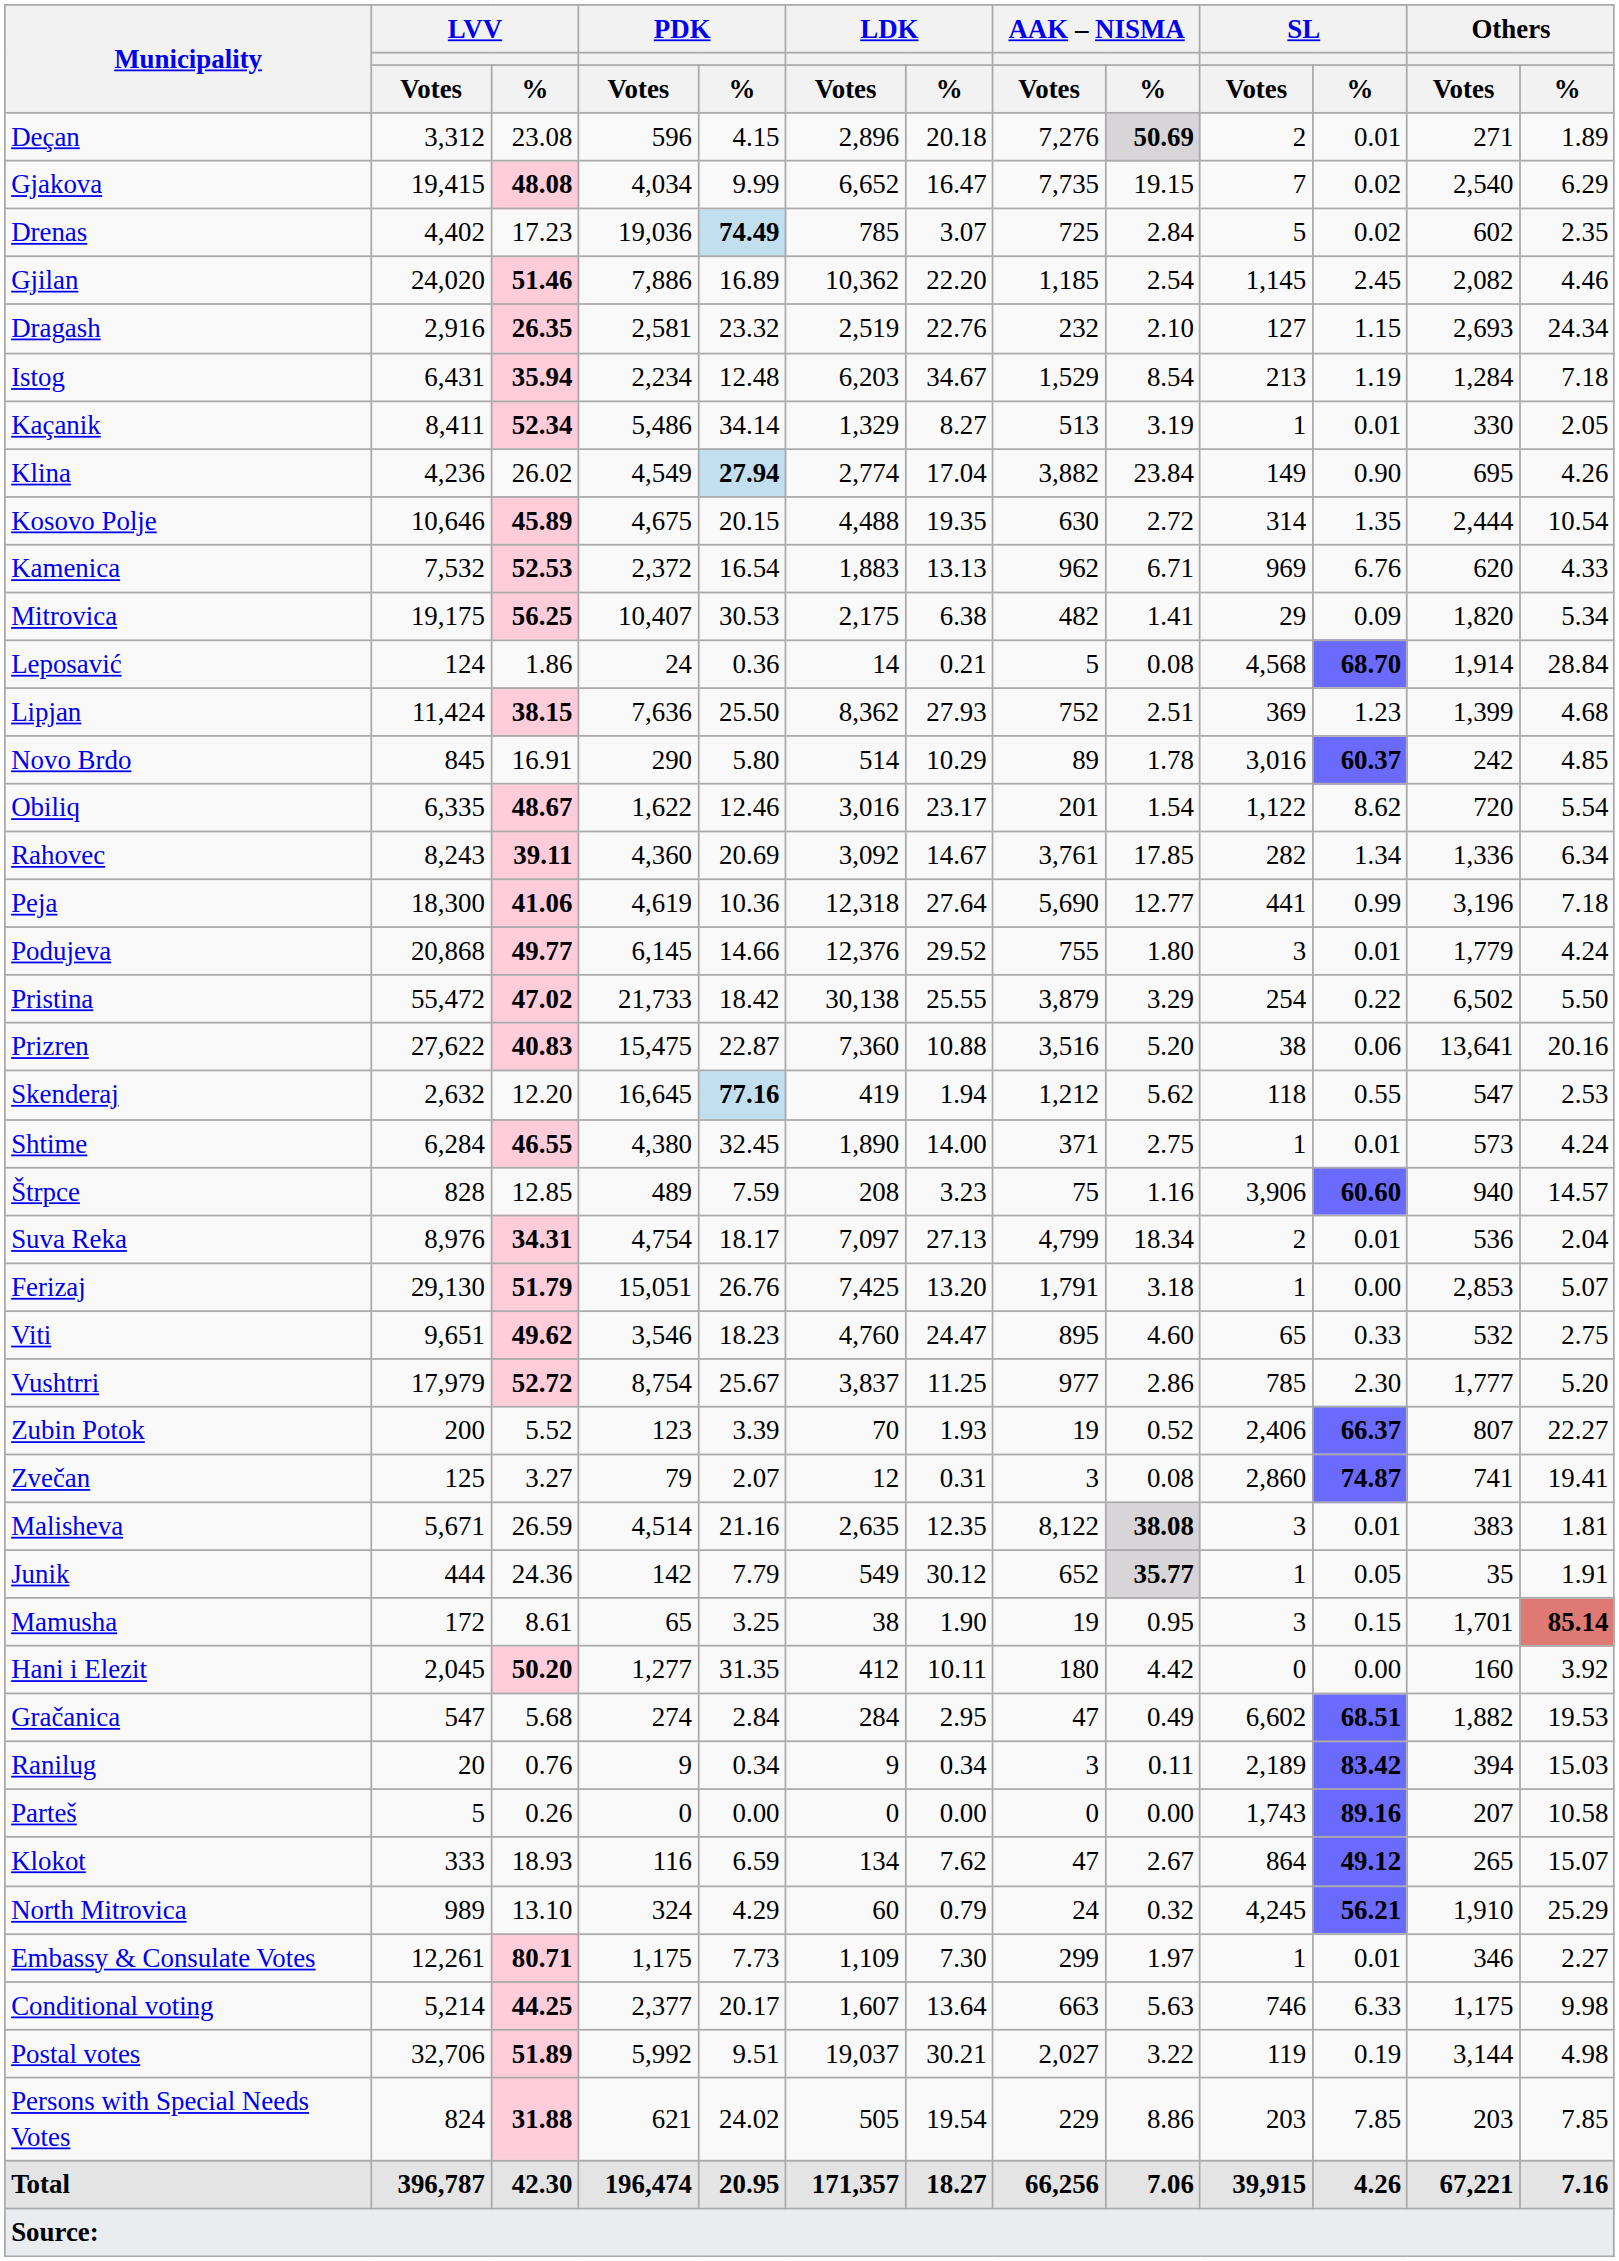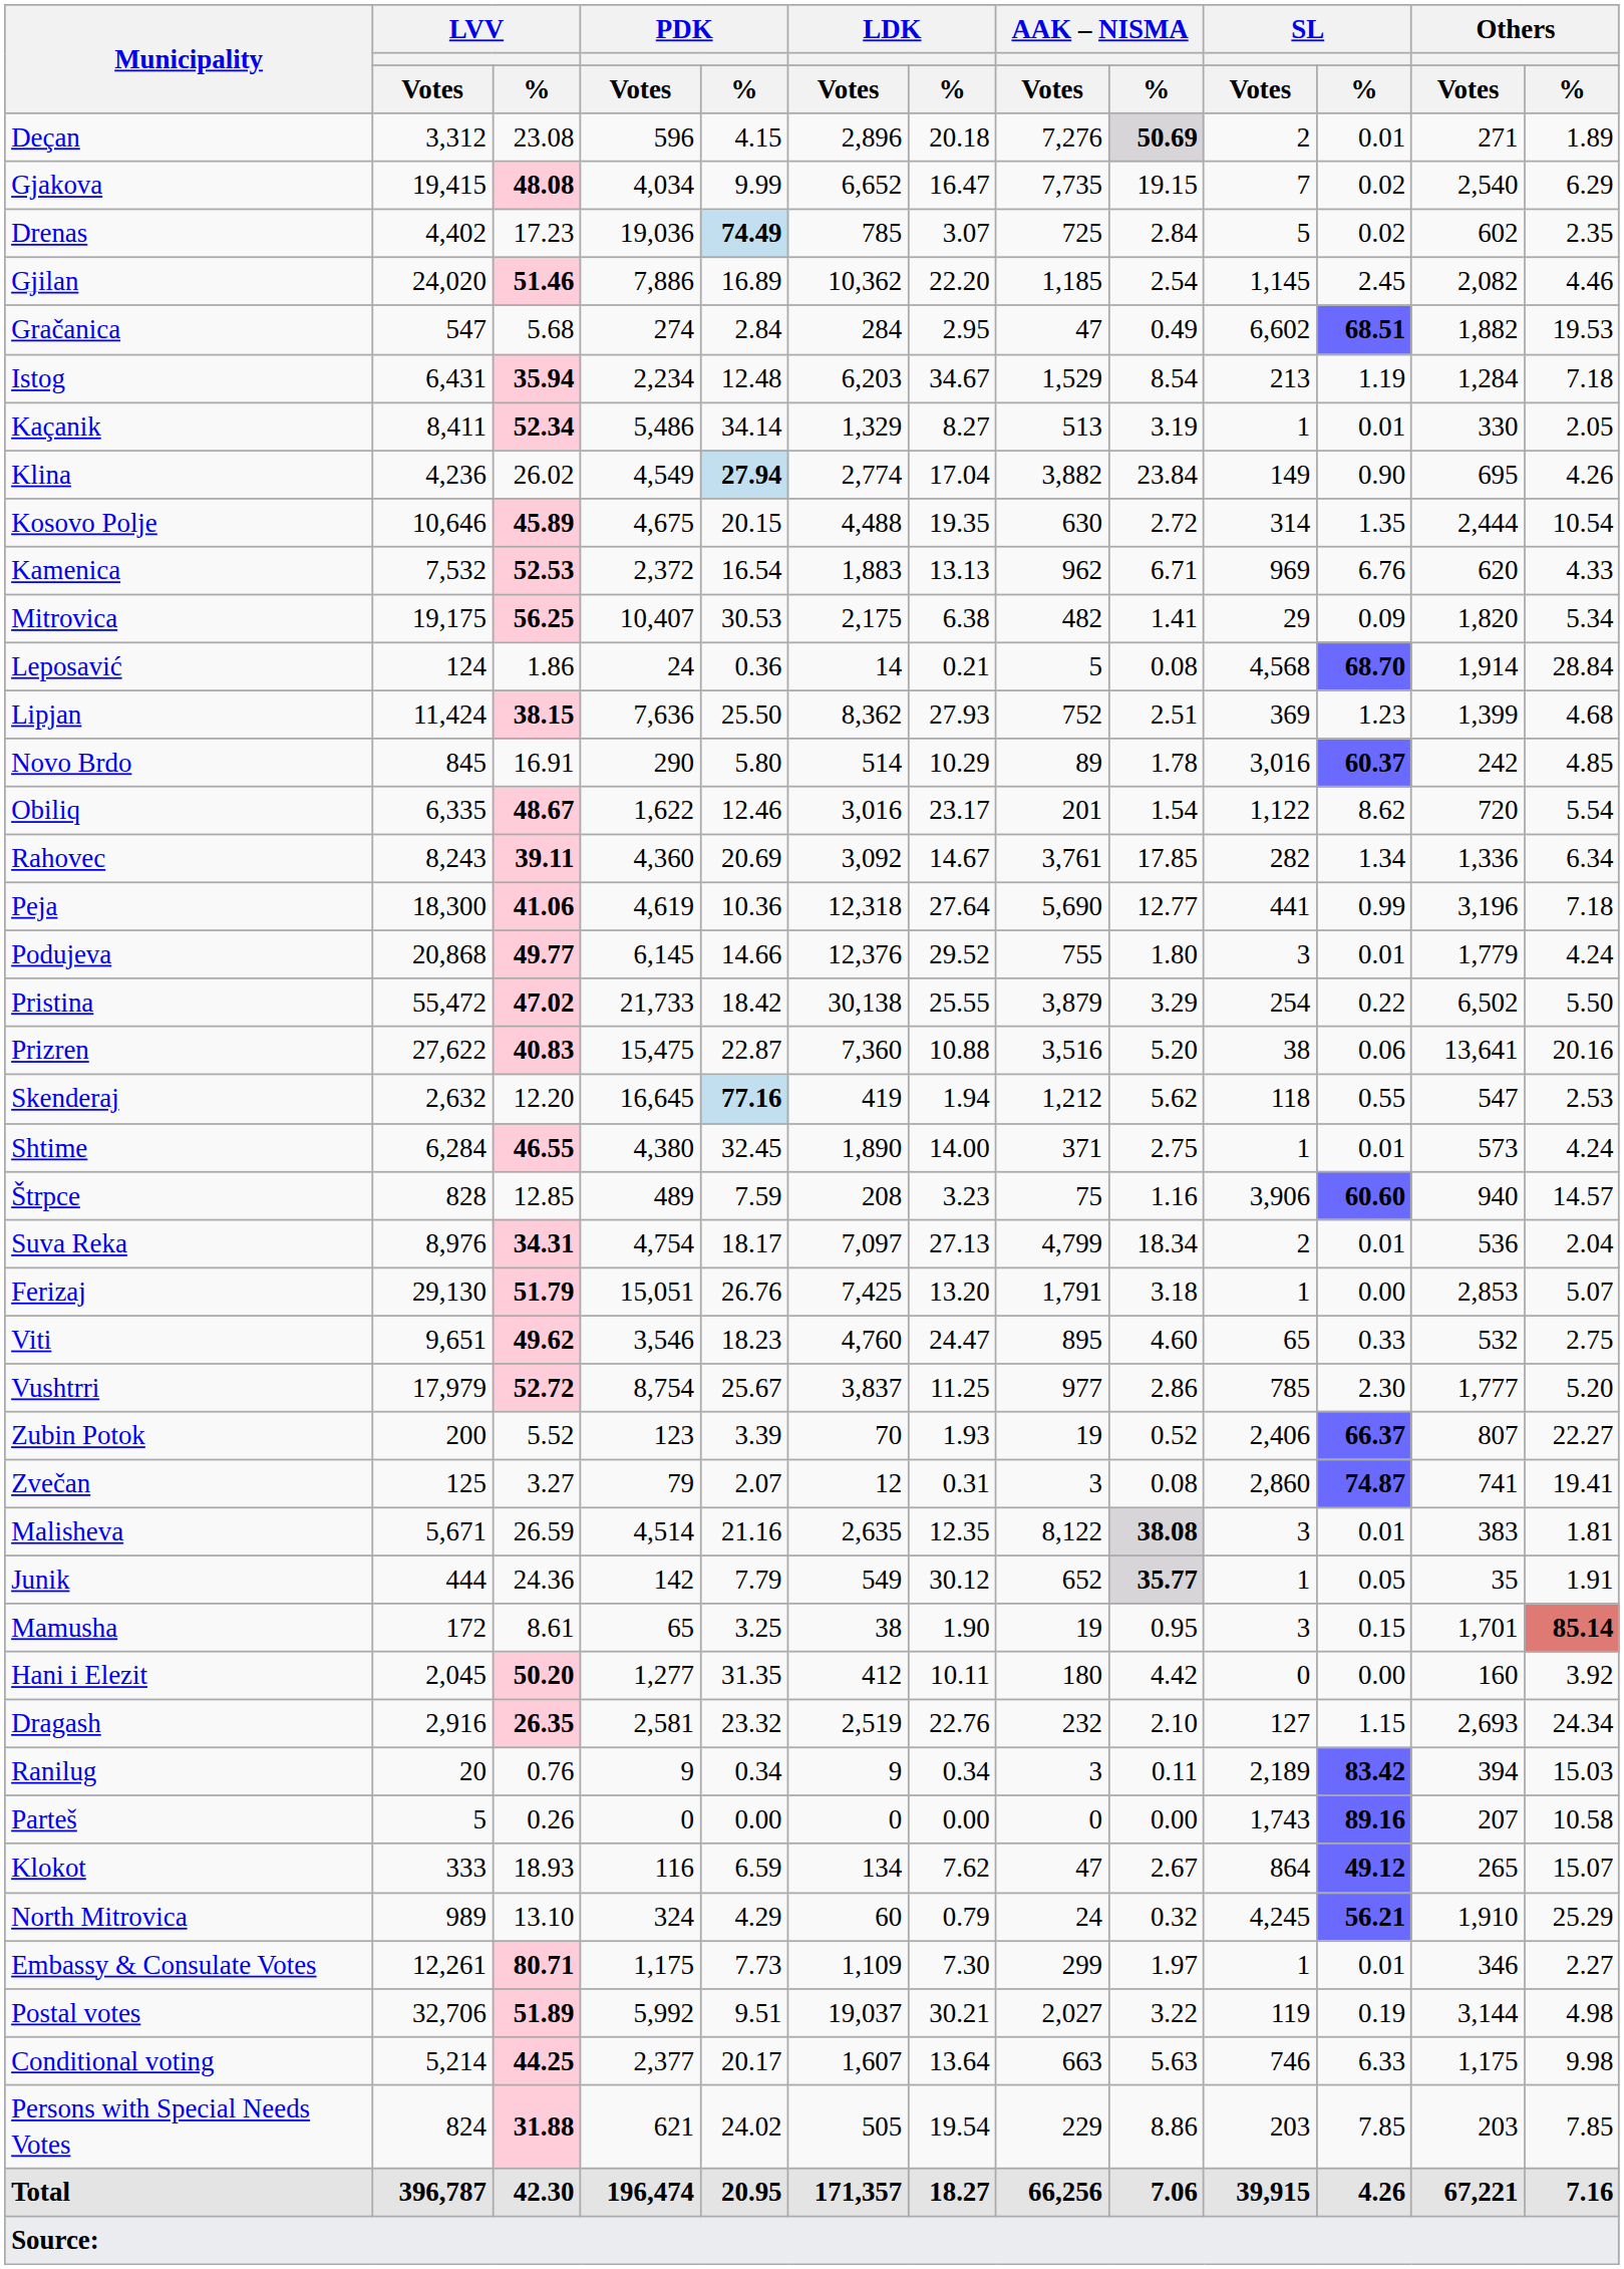rows swapped: Dragash <-> Gračanica
rows swapped: Postal votes <-> Conditional voting
